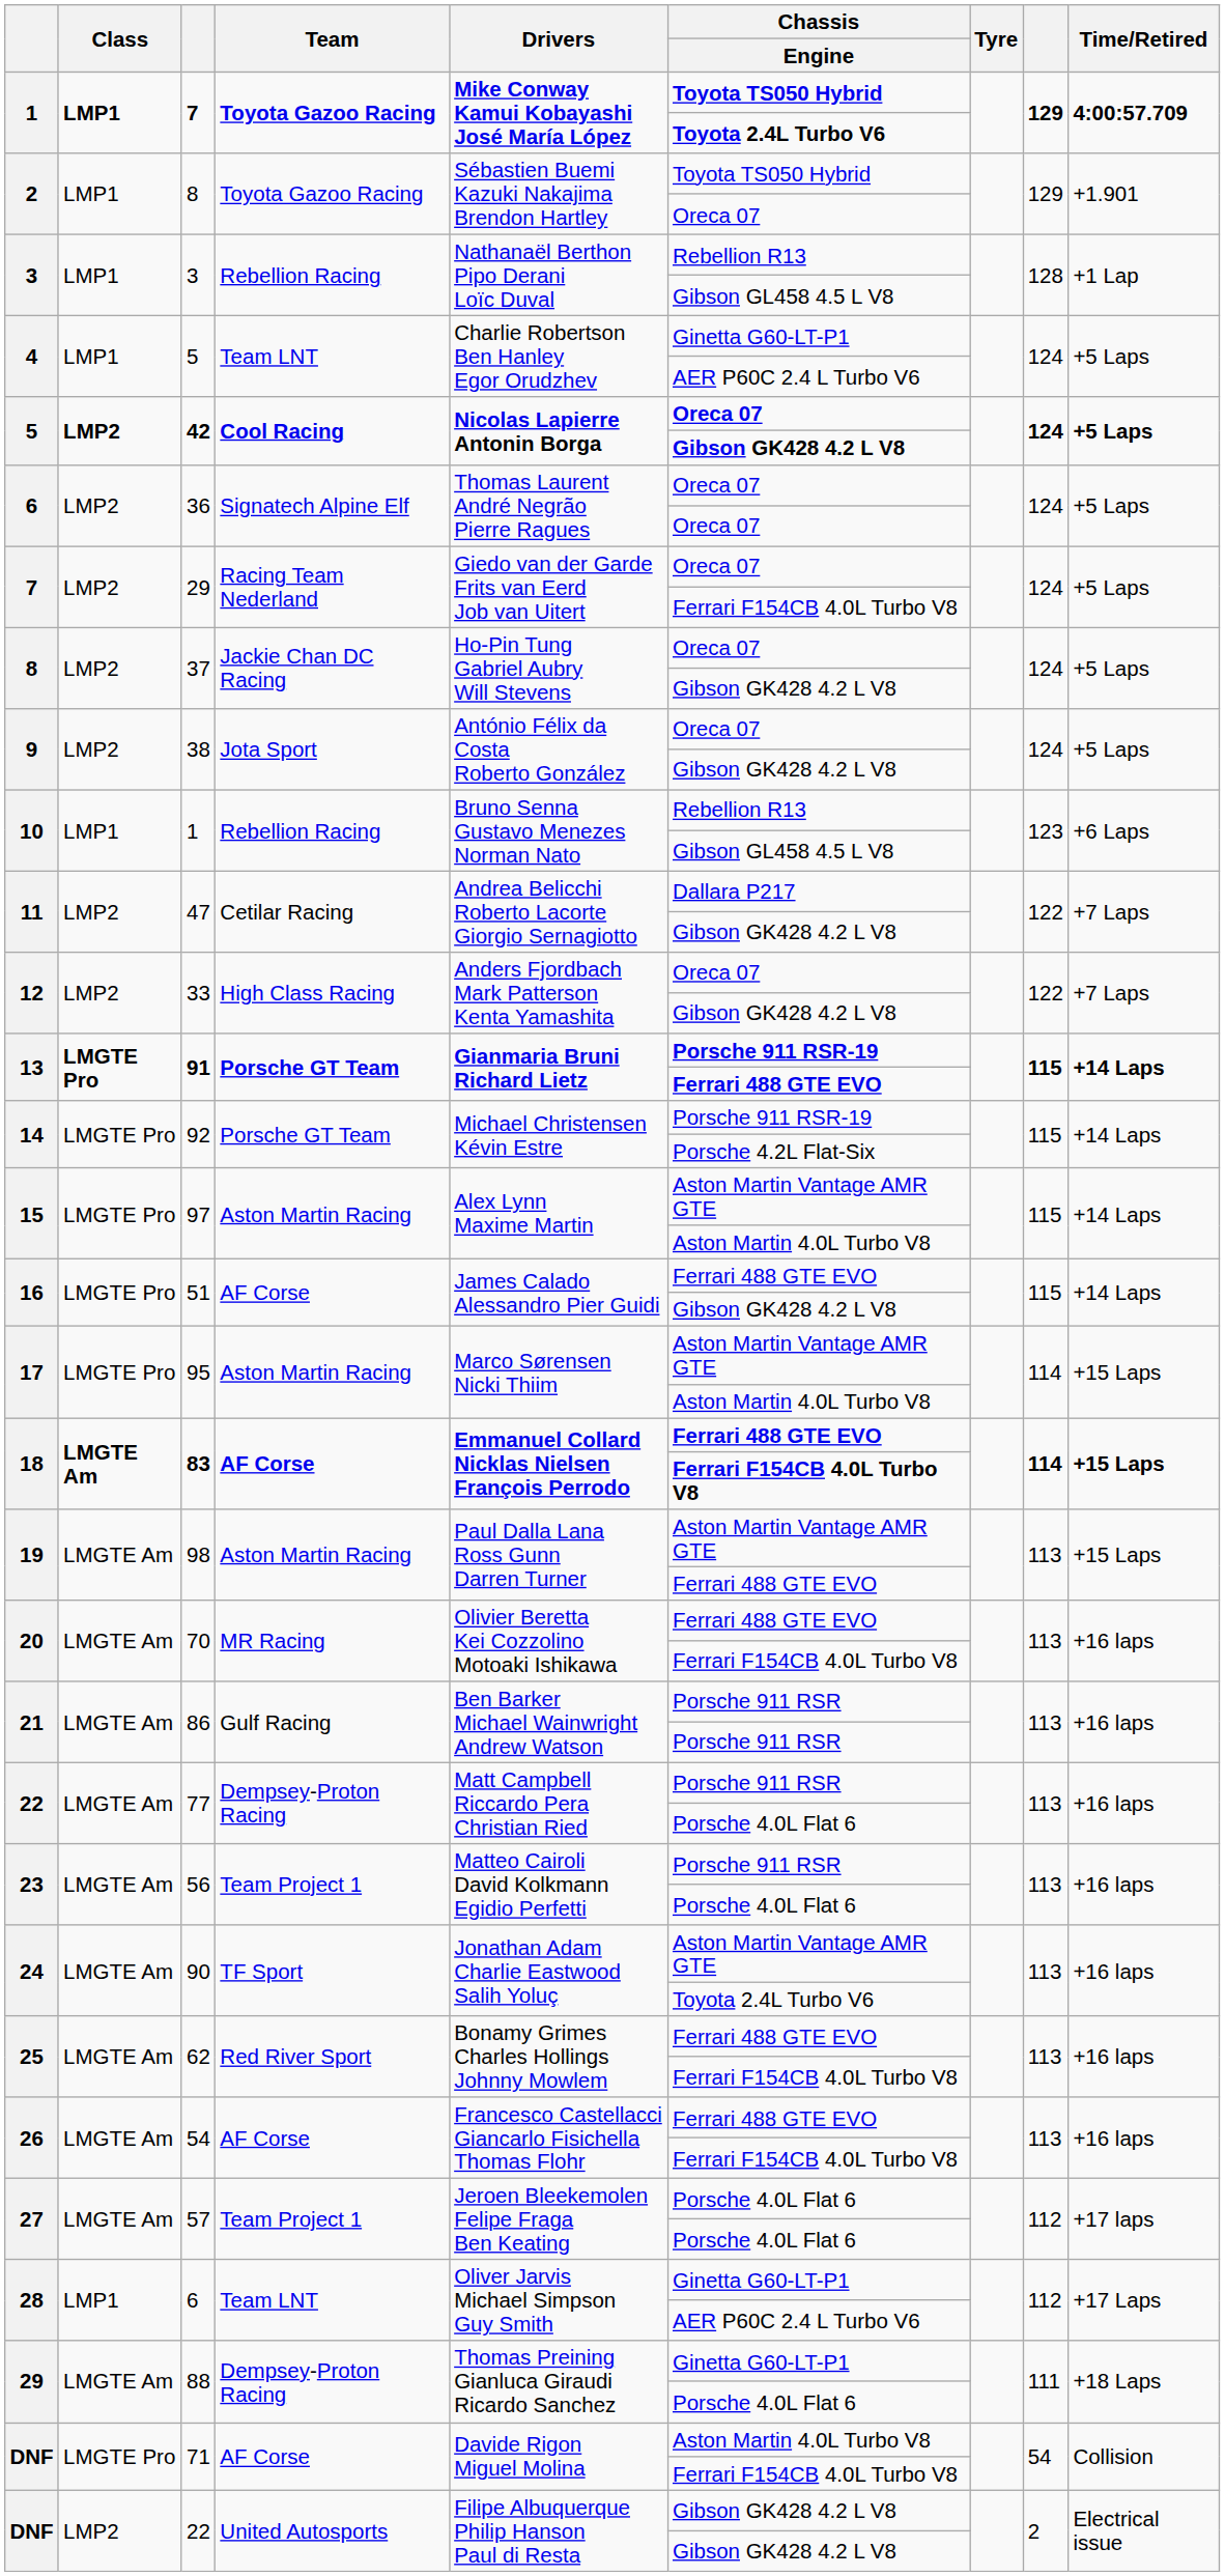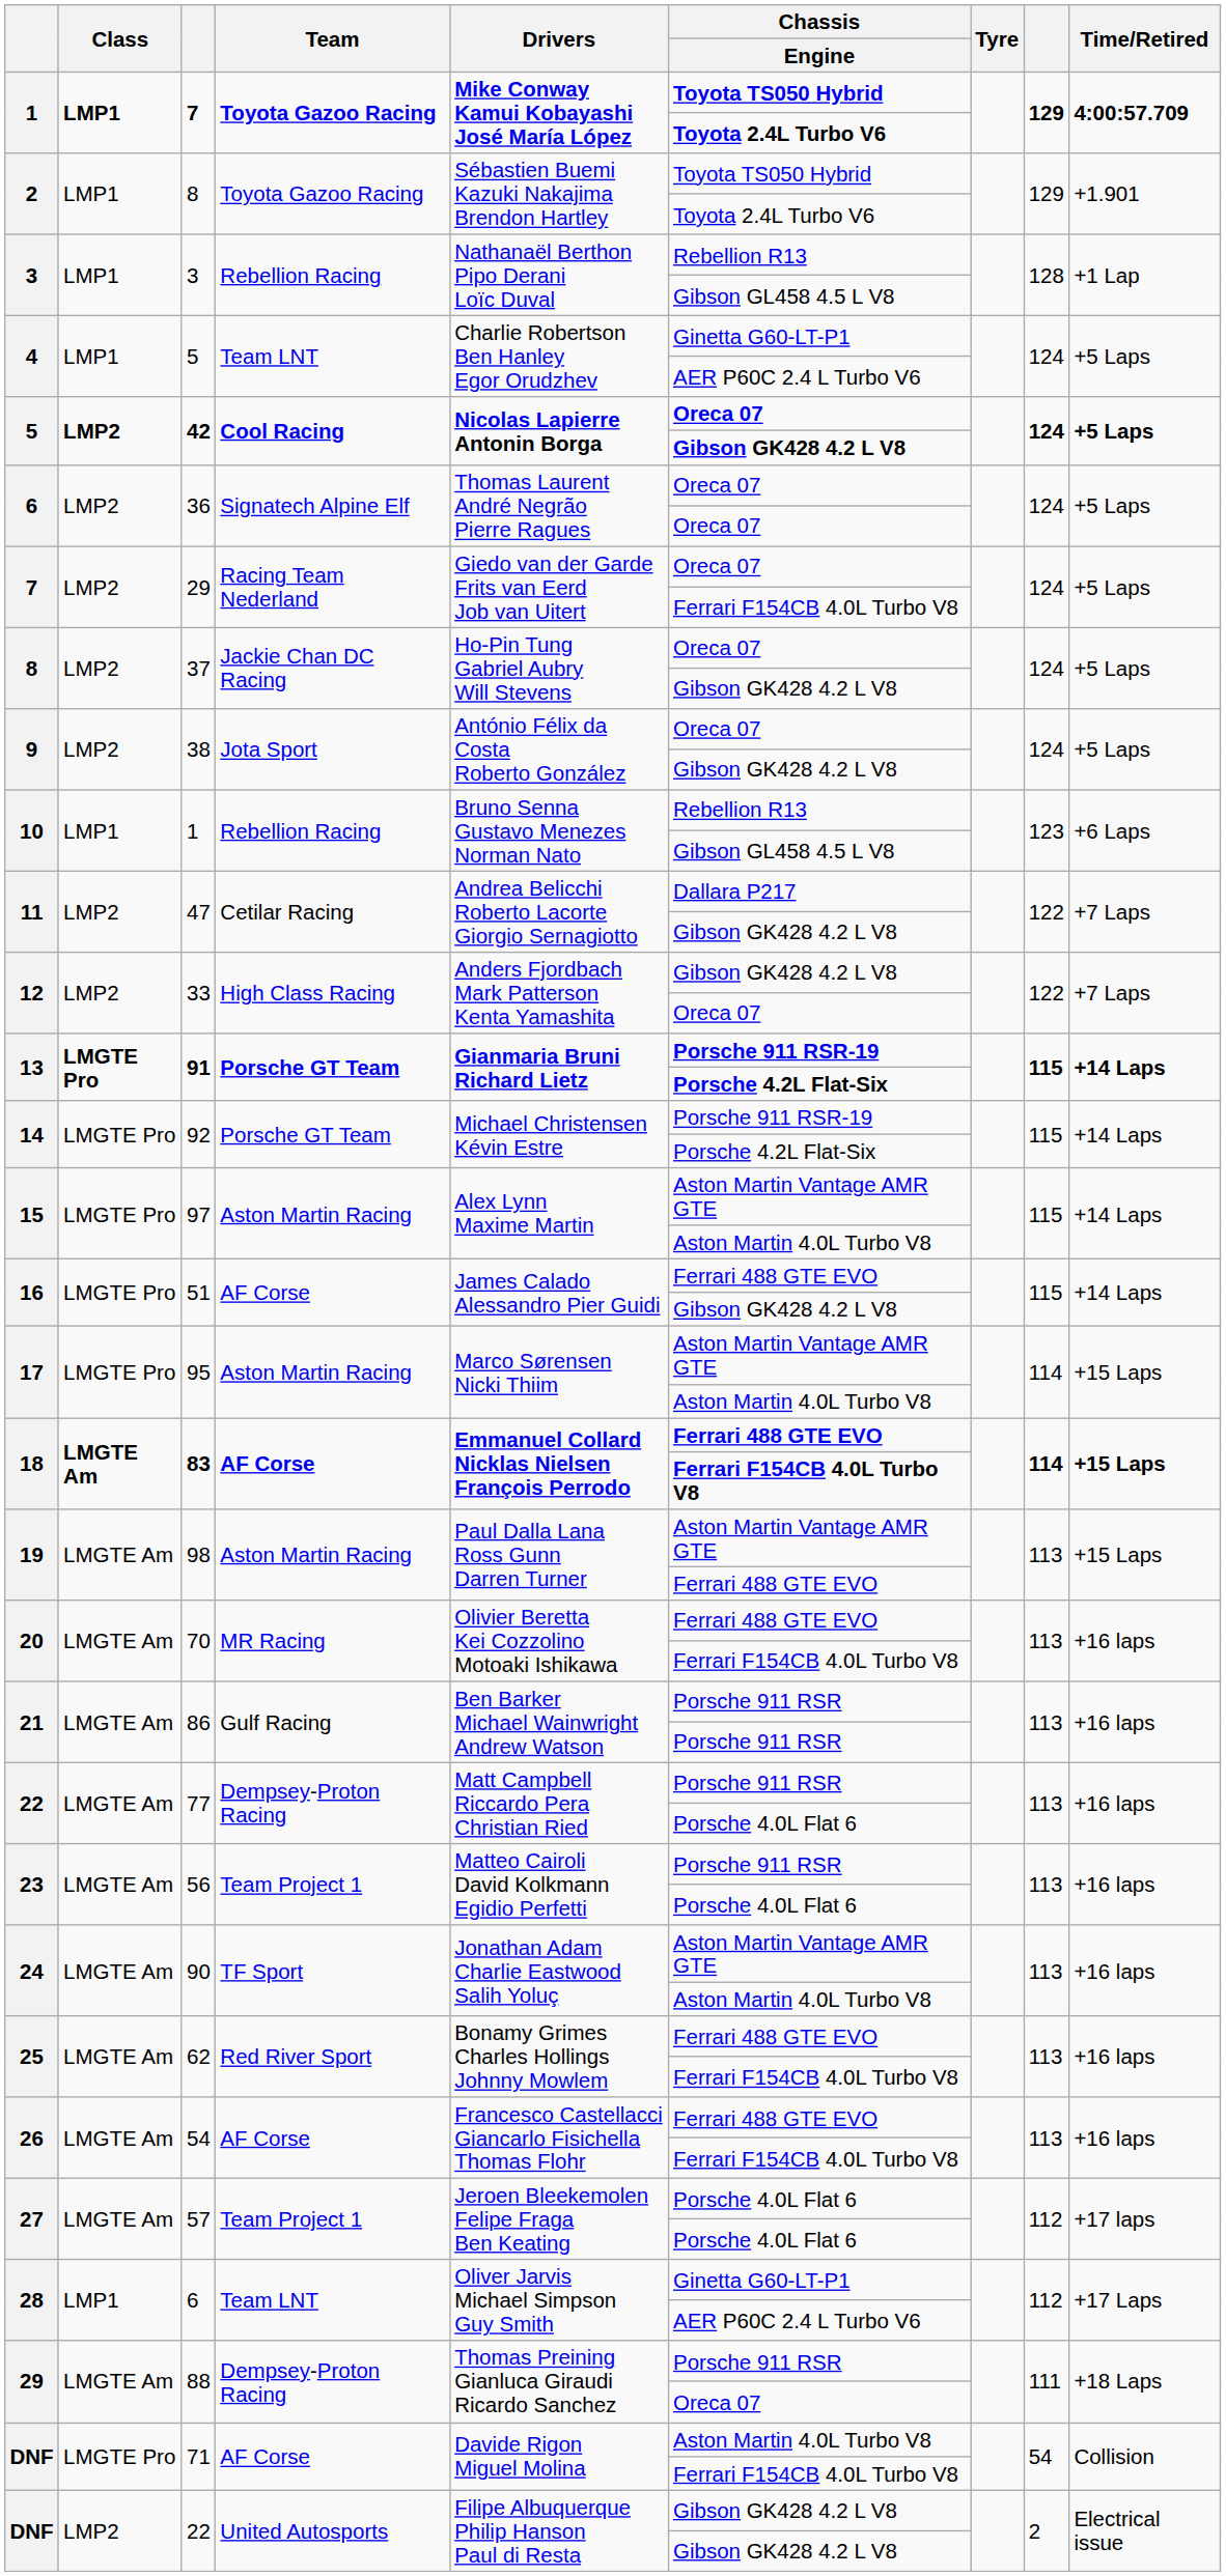row 6 | Chassis / Engine: Oreca 07 -> Toyota 2.4L Turbo V6
row 25 | Chassis / Engine: Oreca 07 -> Gibson GK428 4.2 L V8
row 26 | Chassis / Engine: Gibson GK428 4.2 L V8 -> Oreca 07
row 28 | Chassis / Engine: Ferrari 488 GTE EVO -> Porsche 4.2L Flat-Six
row 50 | Chassis / Engine: Toyota 2.4L Turbo V6 -> Aston Martin 4.0L Turbo V8
row 59 | Chassis / Engine: Ginetta G60-LT-P1 -> Porsche 911 RSR
row 60 | Chassis / Engine: Porsche 4.0L Flat 6 -> Oreca 07
